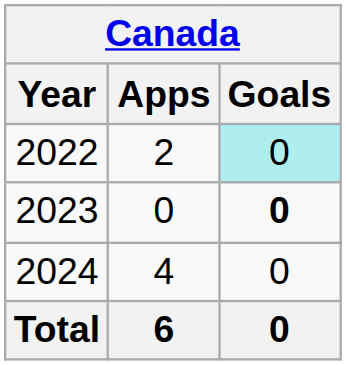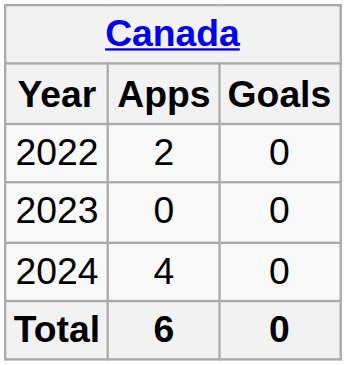2022 | Goals: paleturquoise background -> no background
2023 | Goals: bold -> normal
